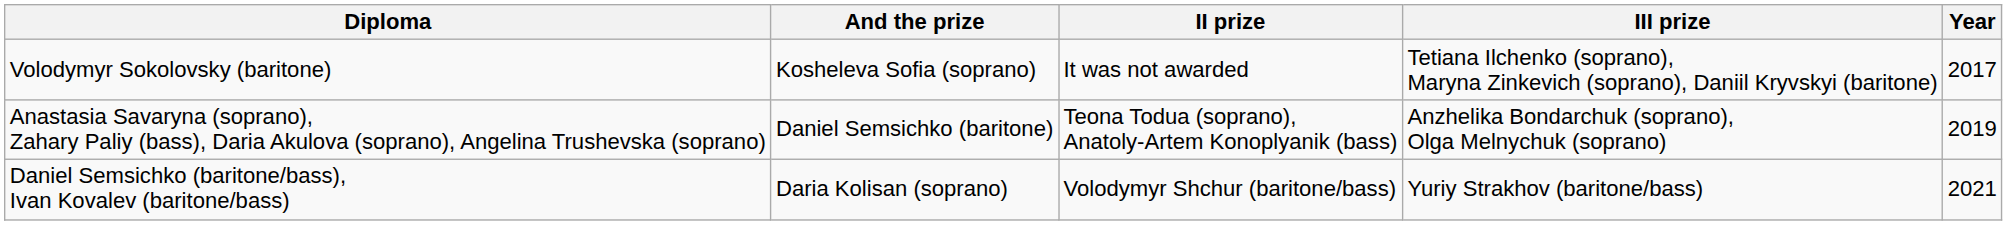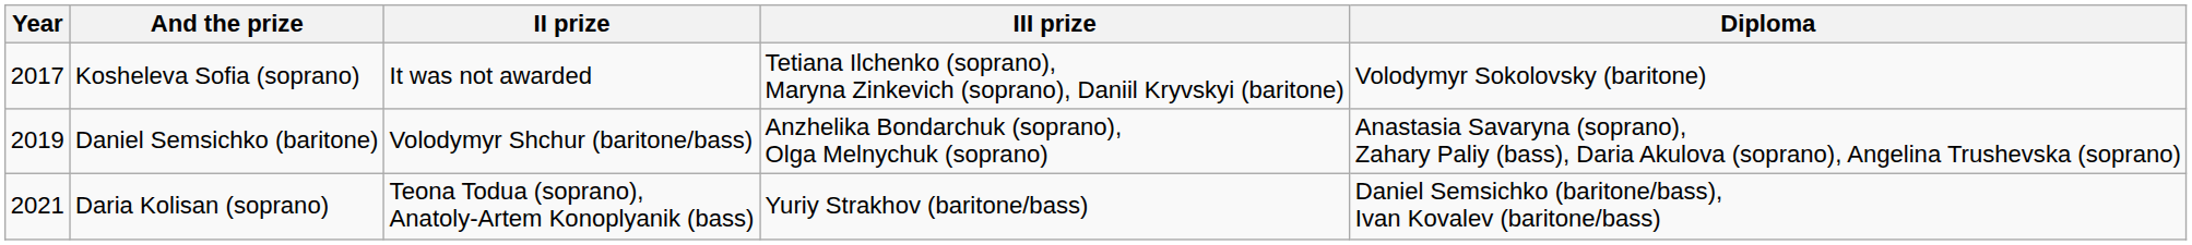columns swapped: Year <-> Diploma
Daniel Semsichko (baritone) | II prize: Teona Todua (soprano), Anatoly-Artem Konoplyanik (bass) -> Volodymyr Shchur (baritone/bass)
Daria Kolisan (soprano) | II prize: Volodymyr Shchur (baritone/bass) -> Teona Todua (soprano), Anatoly-Artem Konoplyanik (bass)
